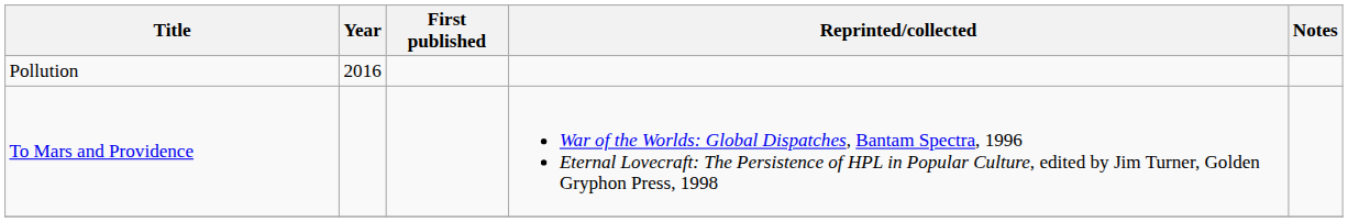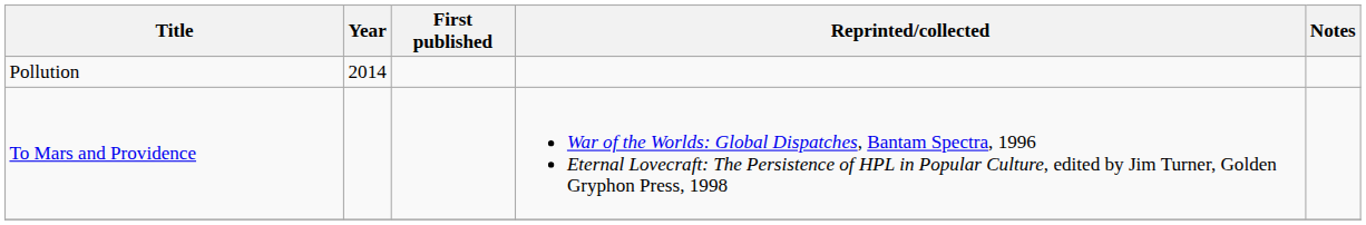Pollution | Year: 2016 -> 2014
